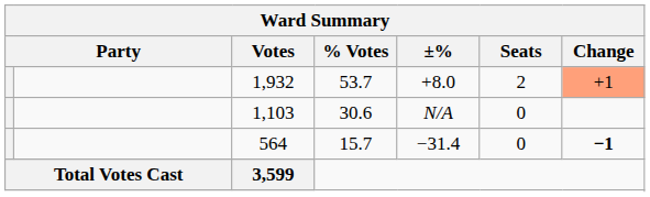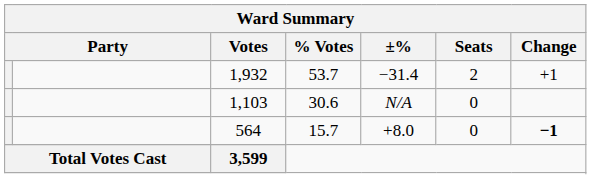1,932 | ±%: +8.0 -> −31.4
1,932 | Change: lightsalmon background -> no background
564 | ±%: −31.4 -> +8.0
